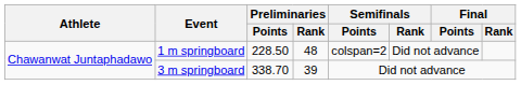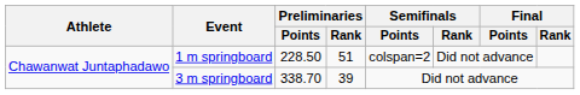1 m springboard | Preliminaries / Rank: 48 -> 51
